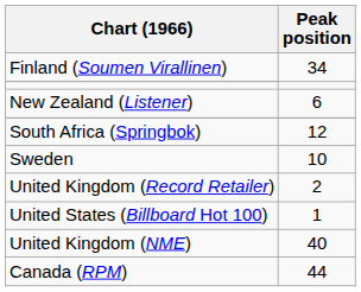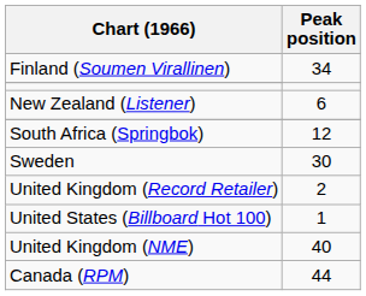row 6 | Peak position: 10 -> 30
